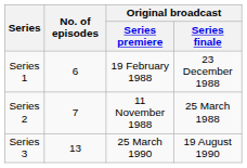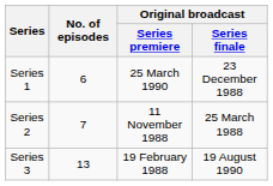Series 1 | Original broadcast / Series premiere: 19 February 1988 -> 25 March 1990
Series 3 | Original broadcast / Series premiere: 25 March 1990 -> 19 February 1988
